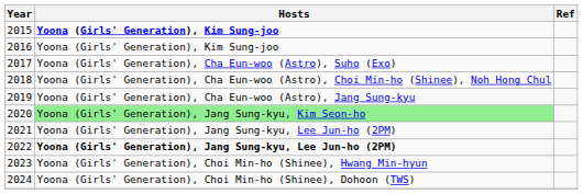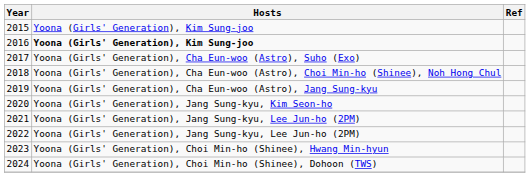2015 | Hosts: bold -> normal
2016 | Hosts: normal -> bold
2020 | Hosts: lightgreen background -> no background
2022 | Hosts: bold -> normal
